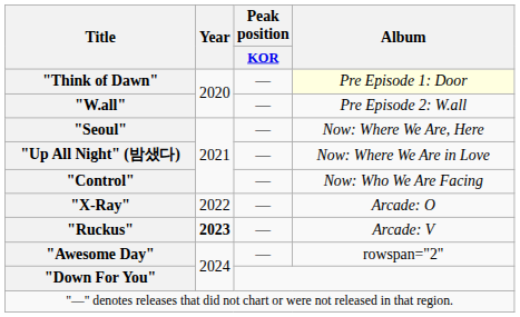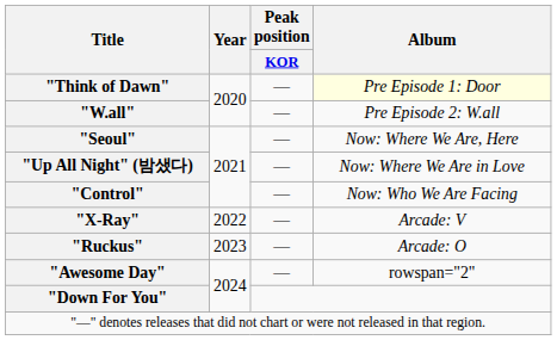"X-Ray" | Album: Arcade: O -> Arcade: V
"Ruckus" | Year: bold -> normal
"Ruckus" | Album: Arcade: V -> Arcade: O
